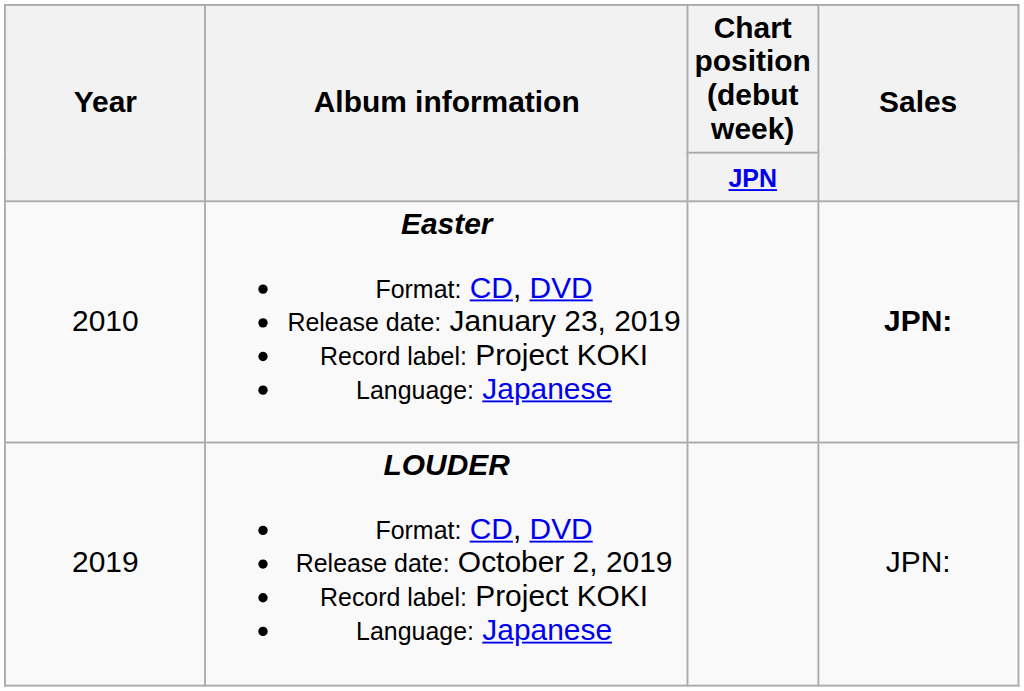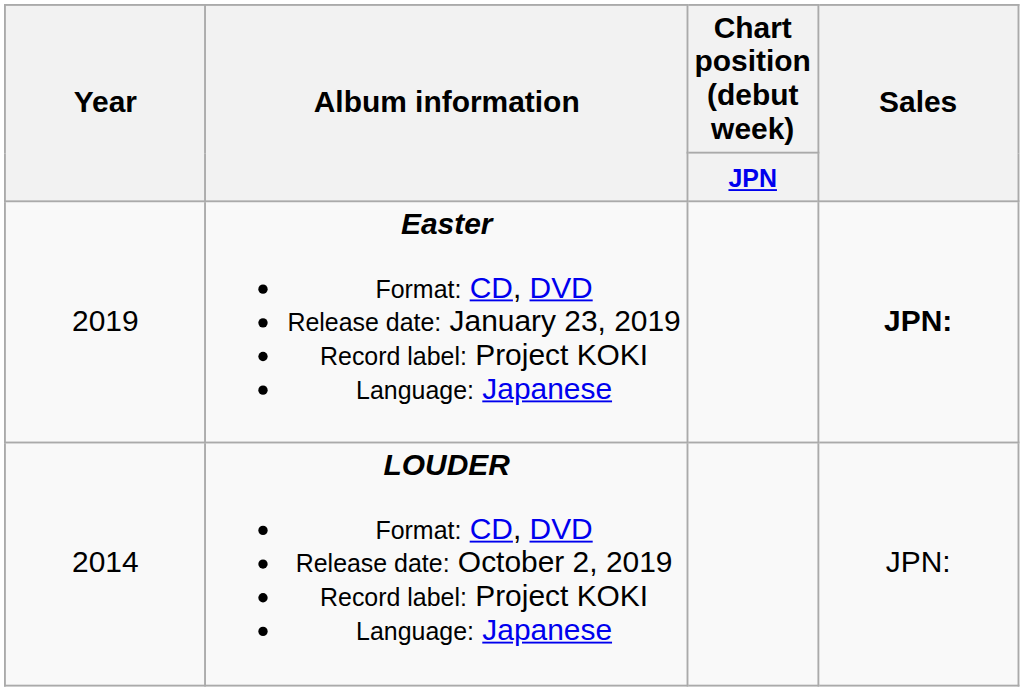row 3 | Year: 2010 -> 2019
row 4 | Year: 2019 -> 2014
